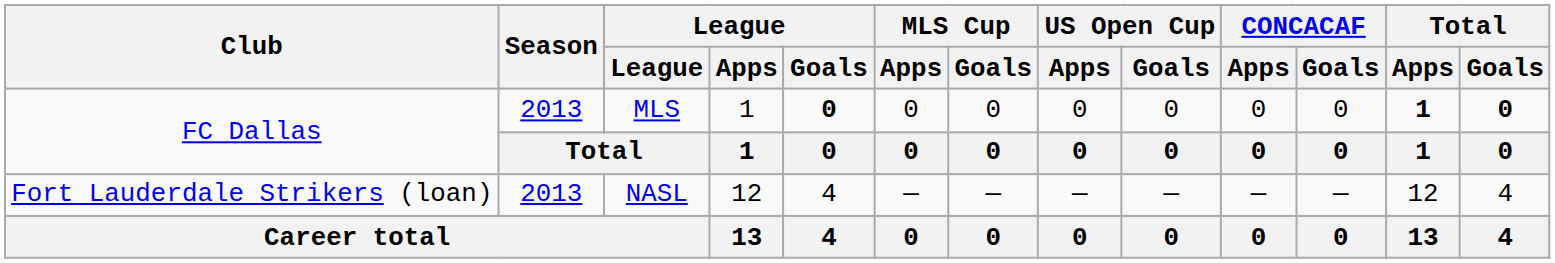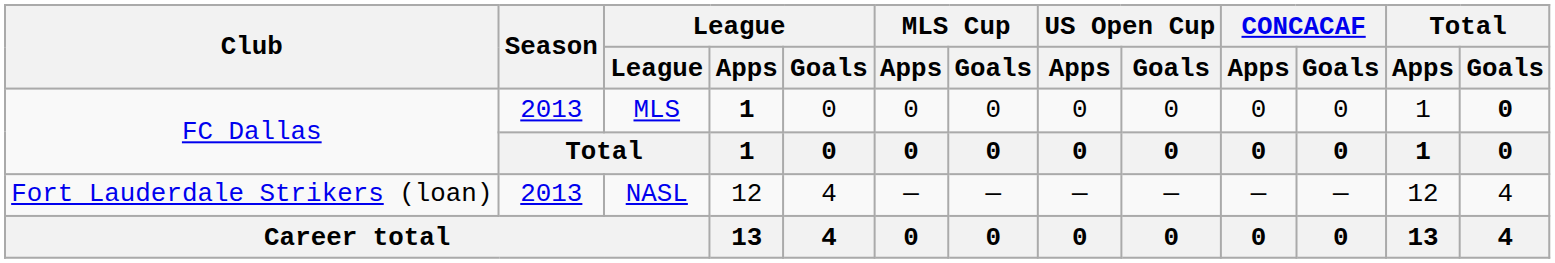FC Dallas / MLS | League / Apps: normal -> bold
FC Dallas / MLS | League / Goals: bold -> normal
FC Dallas / MLS | Total / Apps: bold -> normal
